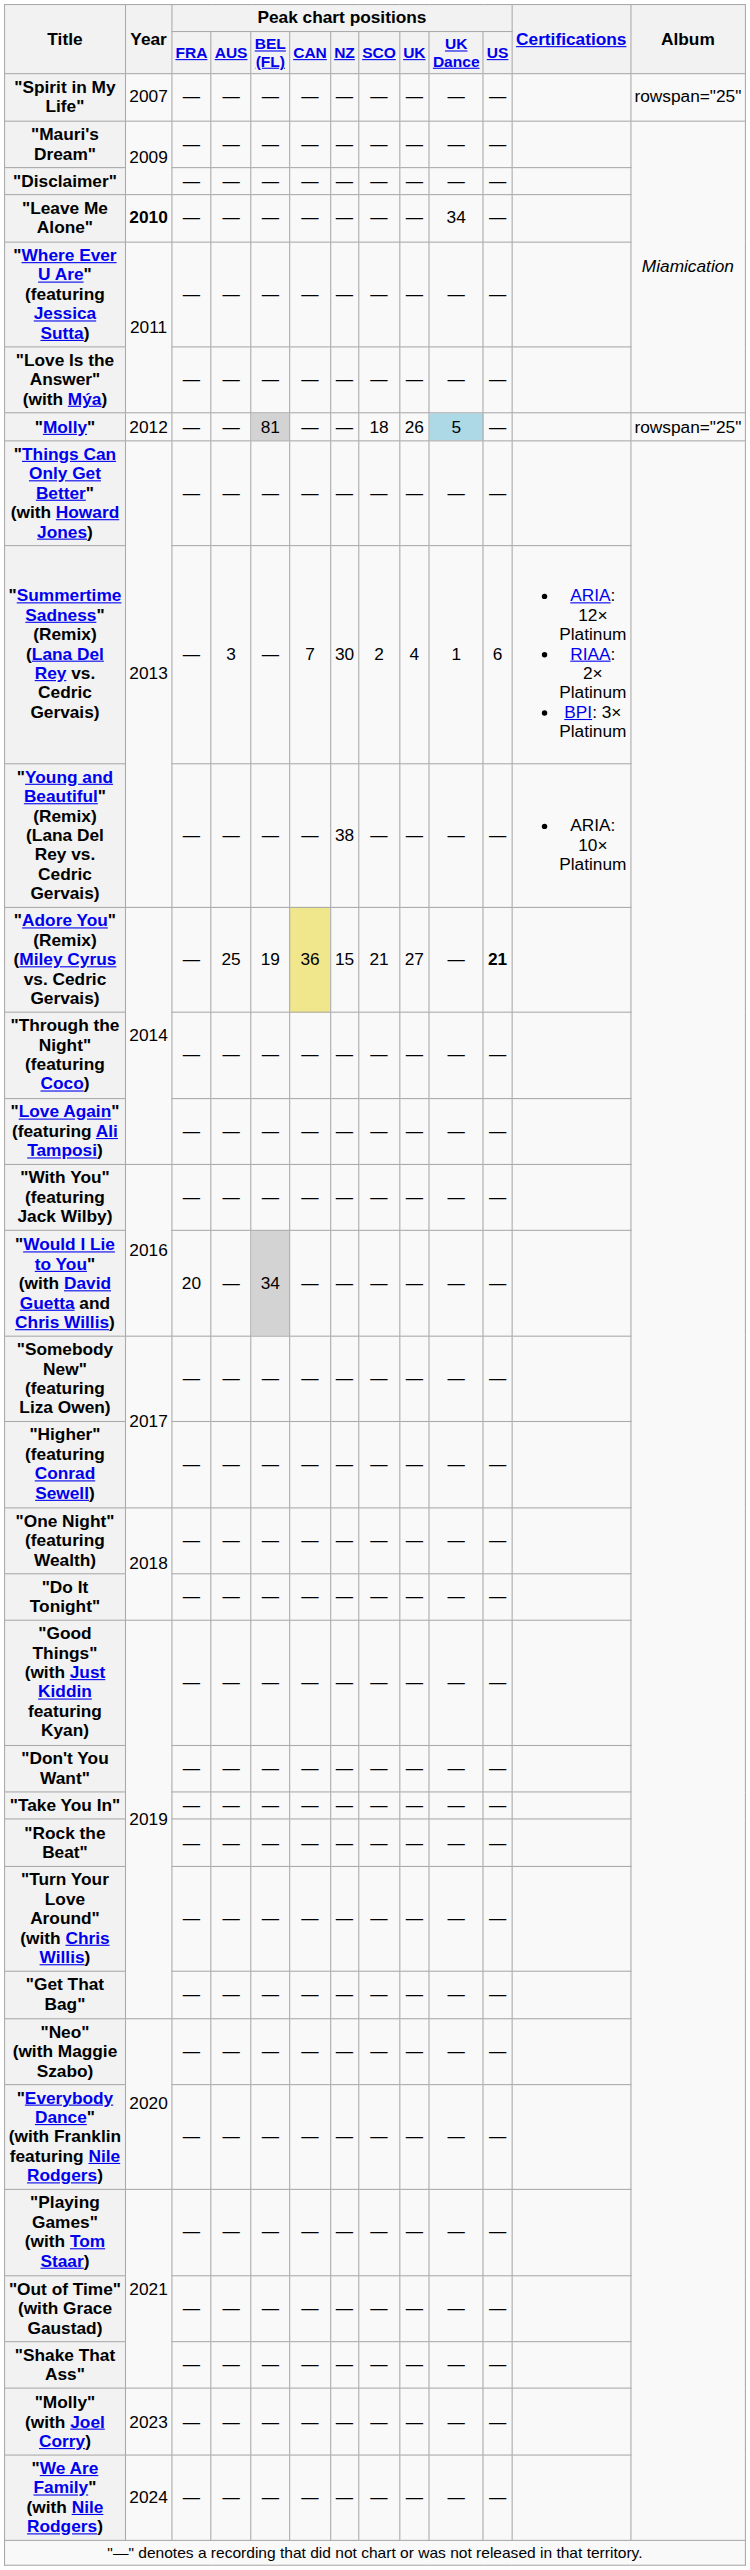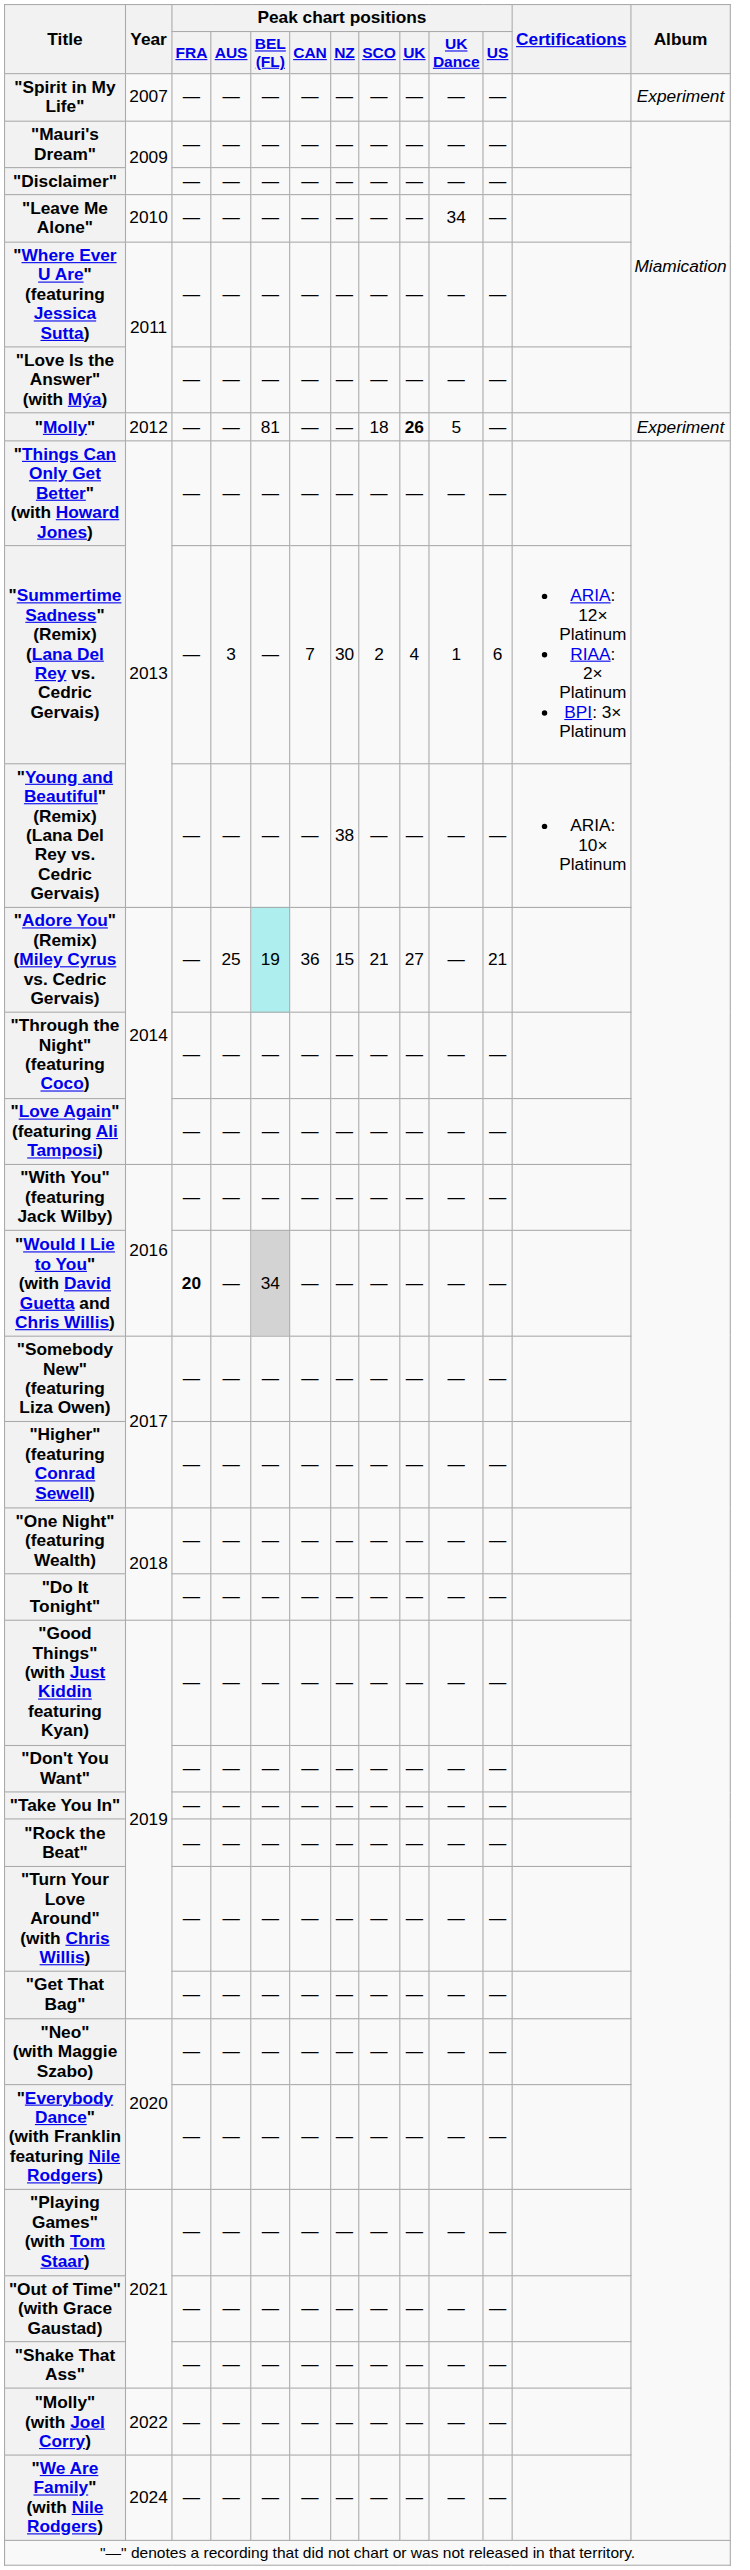"Spirit in My Life" | Album: rowspan="25" -> Experiment
"Leave Me Alone" | Year: bold -> normal
"Molly" | Peak chart positions / BEL (FL): lightgrey background -> no background
"Molly" | Peak chart positions / UK: normal -> bold
"Molly" | Peak chart positions / UK Dance: lightblue background -> no background
"Molly" | Album: rowspan="25" -> Experiment
"Adore You" (Remix) (Miley Cyrus vs. Cedric Gervais) | Peak chart positions / BEL (FL): no background -> paleturquoise background
"Adore You" (Remix) (Miley Cyrus vs. Cedric Gervais) | Peak chart positions / CAN: khaki background -> no background
"Adore You" (Remix) (Miley Cyrus vs. Cedric Gervais) | Peak chart positions / US: bold -> normal
"Would I Lie to You" (with David Guetta and Chris Willis) | Peak chart positions / FRA: normal -> bold
"Molly" (with Joel Corry) | Year: 2023 -> 2022
